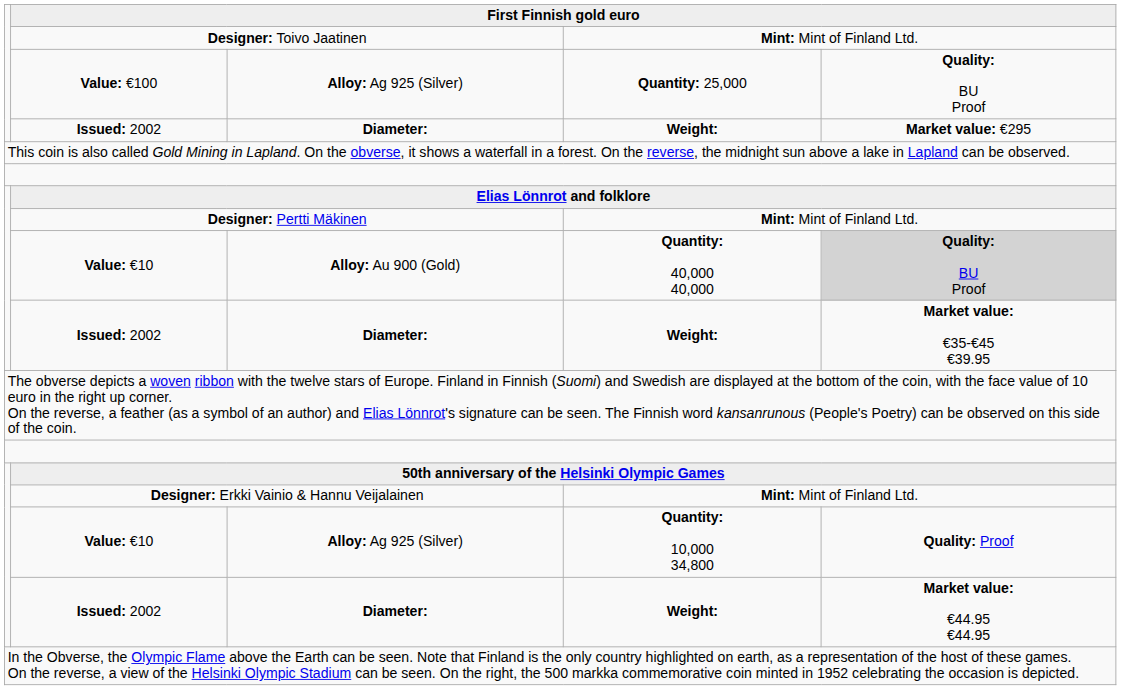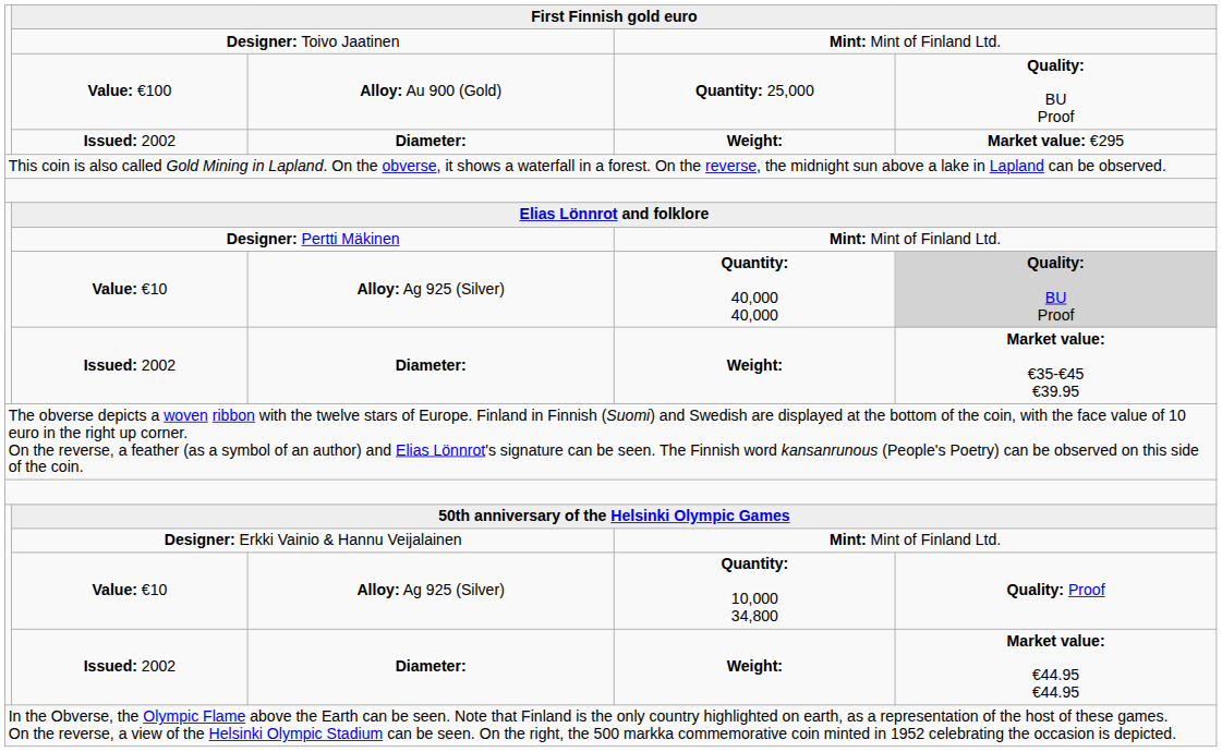Value: €100 | column 3: Alloy: Ag 925 (Silver) -> Alloy: Au 900 (Gold)
Value: €10 / Quantity: 40,000 40,000 | column 3: Alloy: Au 900 (Gold) -> Alloy: Ag 925 (Silver)
